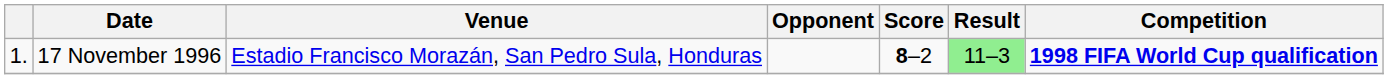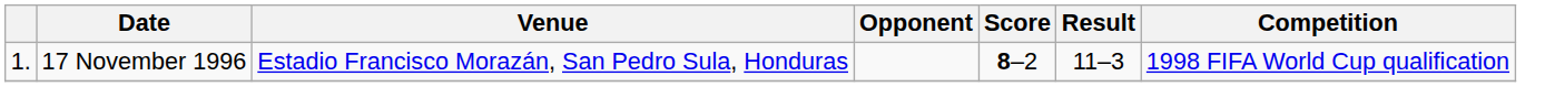17 November 1996 | Result: lightgreen background -> no background
17 November 1996 | Competition: bold -> normal
